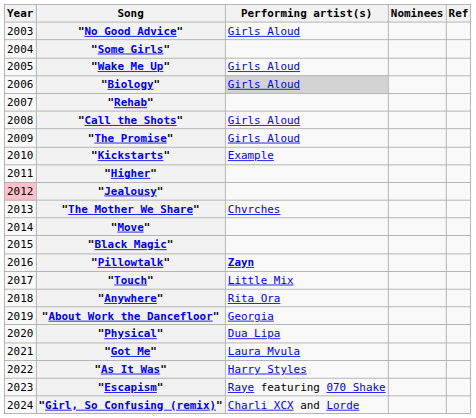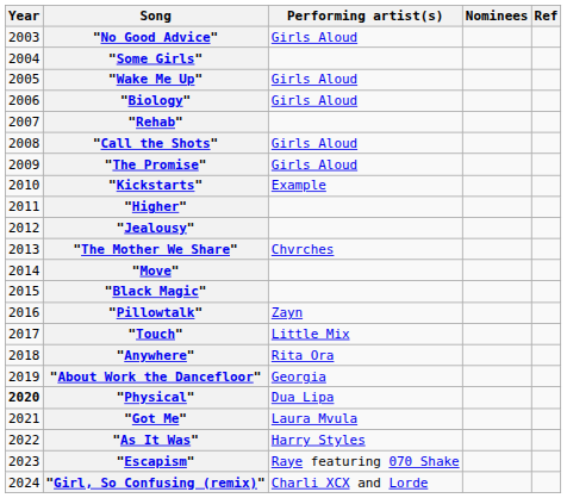"Biology" | Performing artist(s): lightgrey background -> no background
"Jealousy" | Year: pink background -> no background
"Pillowtalk" | Performing artist(s): bold -> normal
"Physical" | Year: normal -> bold
